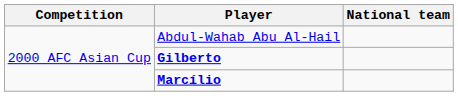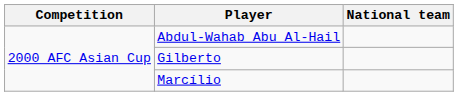Gilberto | Player: bold -> normal
Marcílio | Player: bold -> normal
